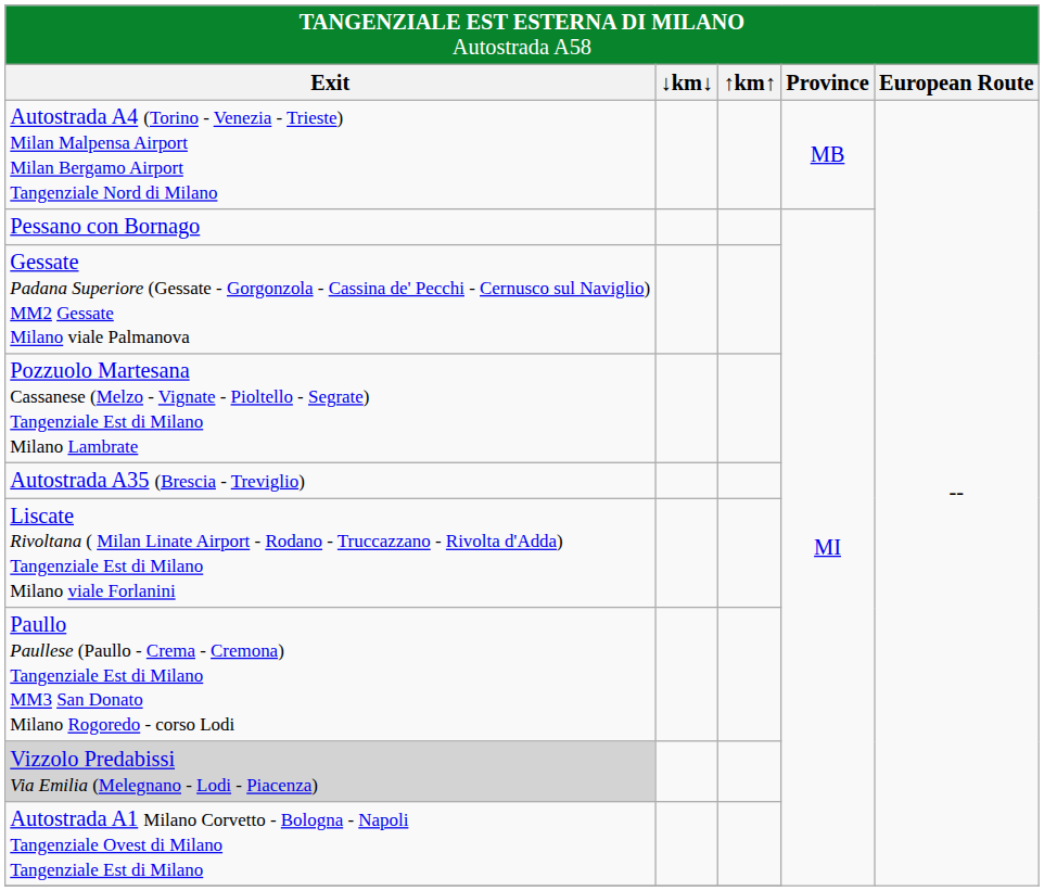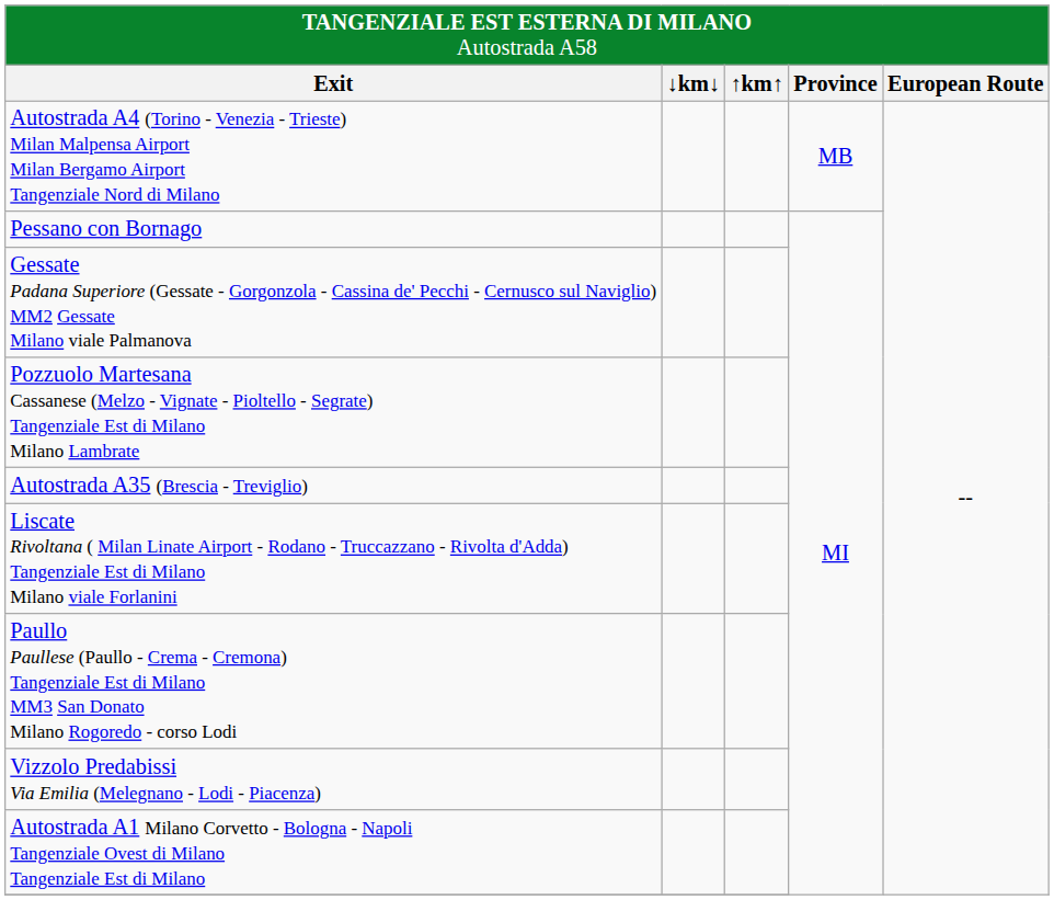Vizzolo Predabissi Via Emilia (Melegnano - Lodi - Piacenza) | column 1: lightgrey background -> no background
